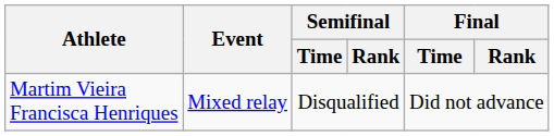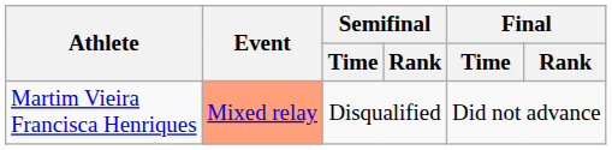Martim Vieira Francisca Henriques | Event: no background -> lightsalmon background
